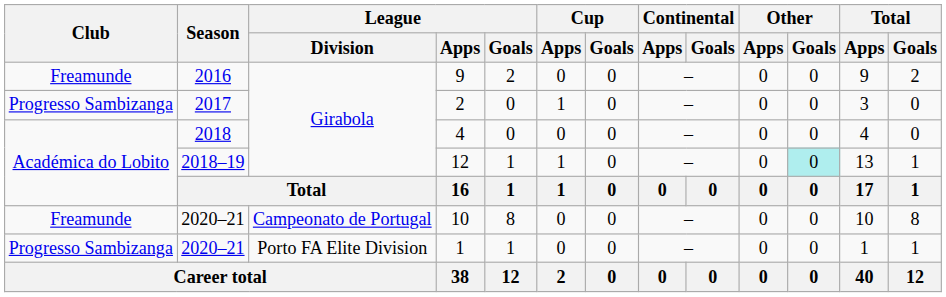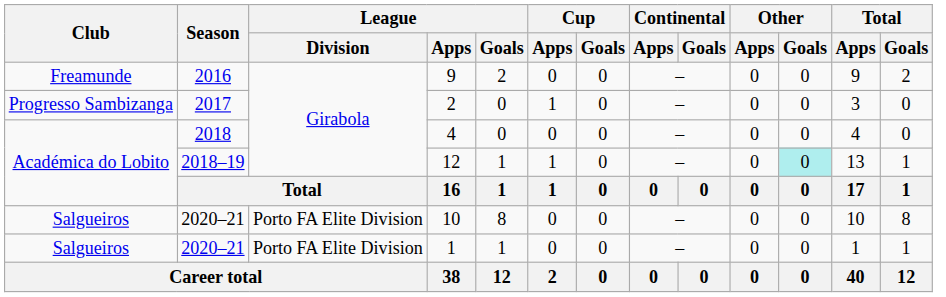row 8 | Club: Freamunde -> Salgueiros
row 8 | League / Division: Campeonato de Portugal -> Porto FA Elite Division
row 9 | Club: Progresso Sambizanga -> Salgueiros
